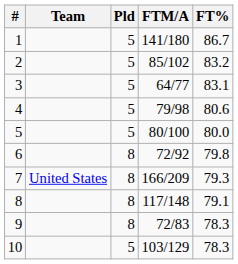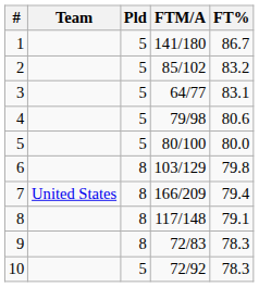6 | FTM/A: 72/92 -> 103/129
7 | FT%: 79.3 -> 79.4
10 | FTM/A: 103/129 -> 72/92
